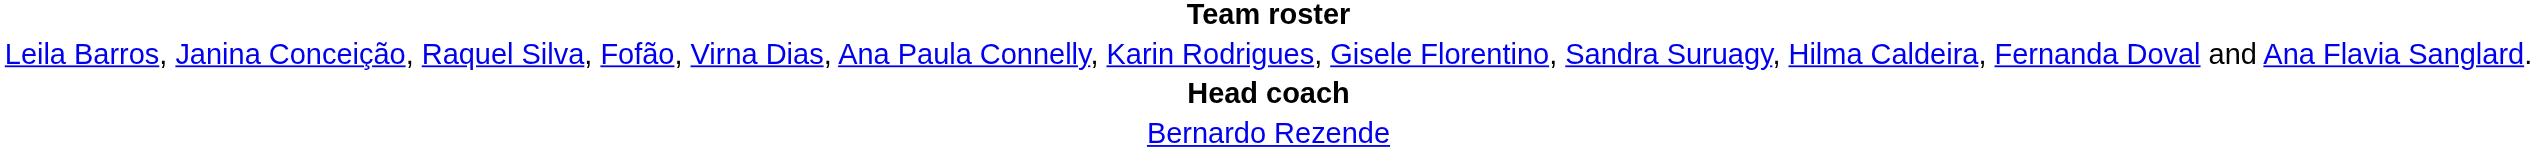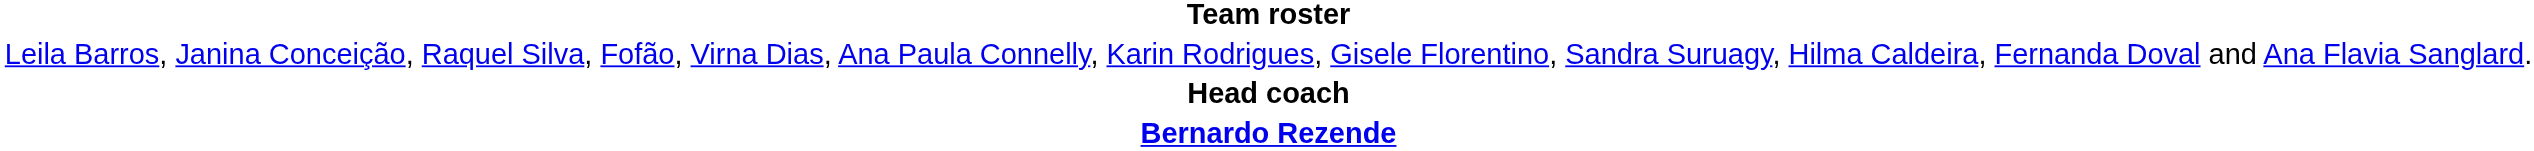row 4 | column 1: normal -> bold
